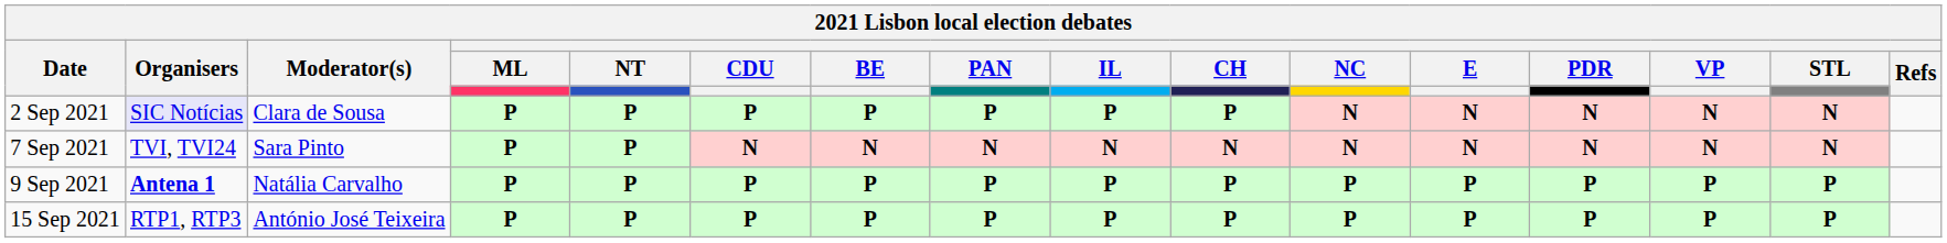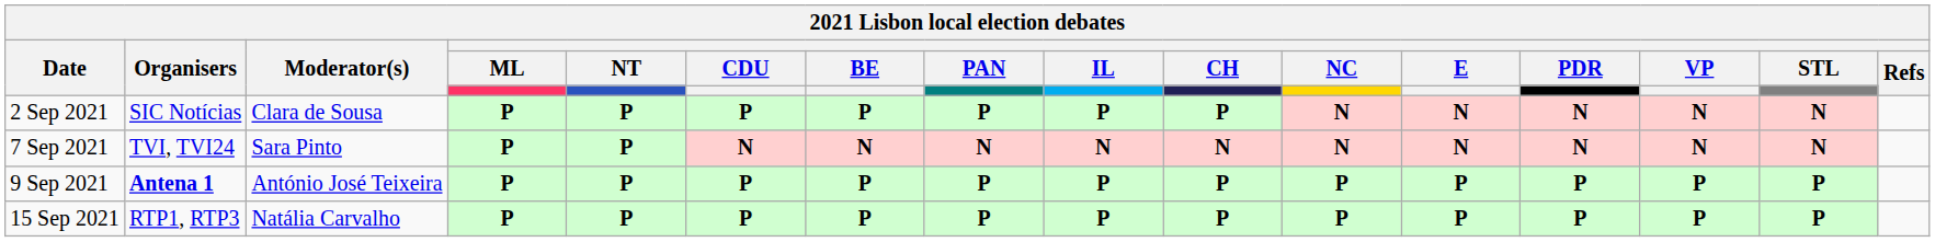2 Sep 2021 | Organisers: lavender background -> no background
9 Sep 2021 | Moderator(s): Natália Carvalho -> António José Teixeira
15 Sep 2021 | Moderator(s): António José Teixeira -> Natália Carvalho
